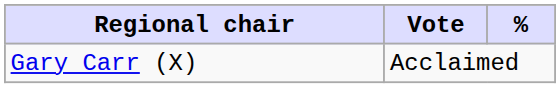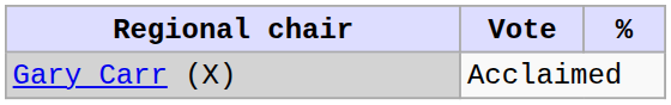Gary Carr (X) | Regional chair: no background -> lightgrey background
